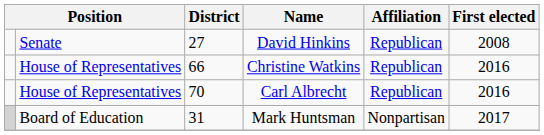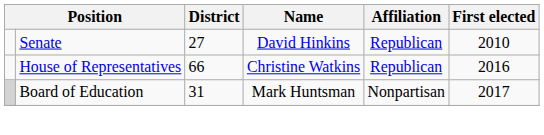David Hinkins | First elected: 2008 -> 2010
- row: House of Representatives | 70 | Carl Albrecht | Republican | 2016
